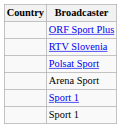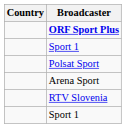row 2 | Broadcaster: normal -> bold
row 3 | Broadcaster: RTV Slovenia -> Sport 1
row 6 | Broadcaster: Sport 1 -> RTV Slovenia
